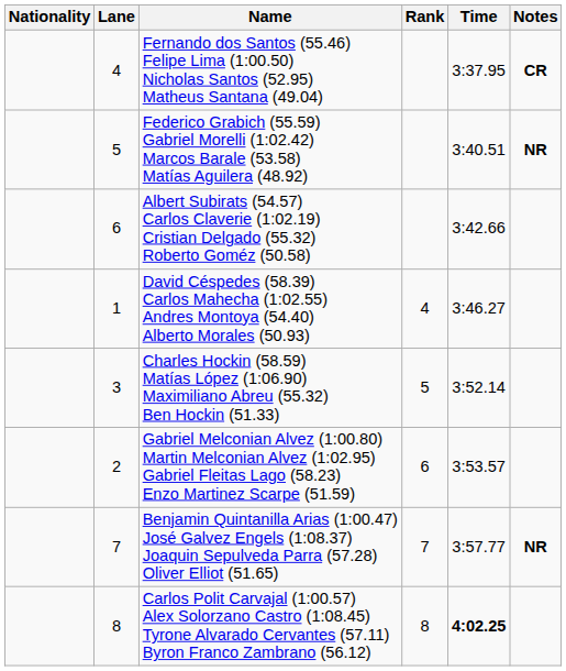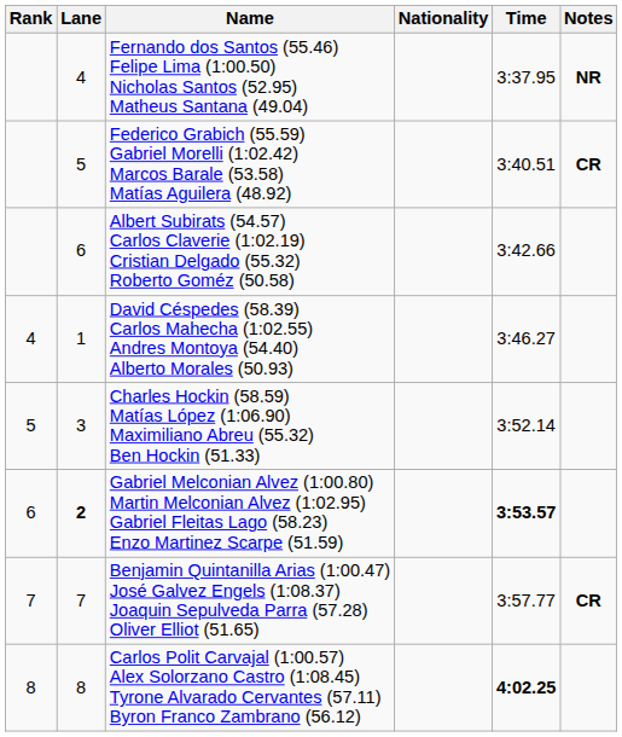columns swapped: Rank <-> Nationality
row 2 | Notes: CR -> NR
row 3 | Notes: NR -> CR
row 7 | Lane: normal -> bold
row 7 | Time: normal -> bold
row 8 | Notes: NR -> CR
